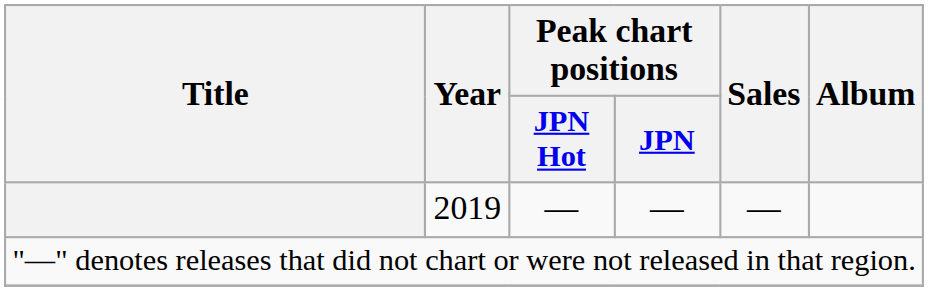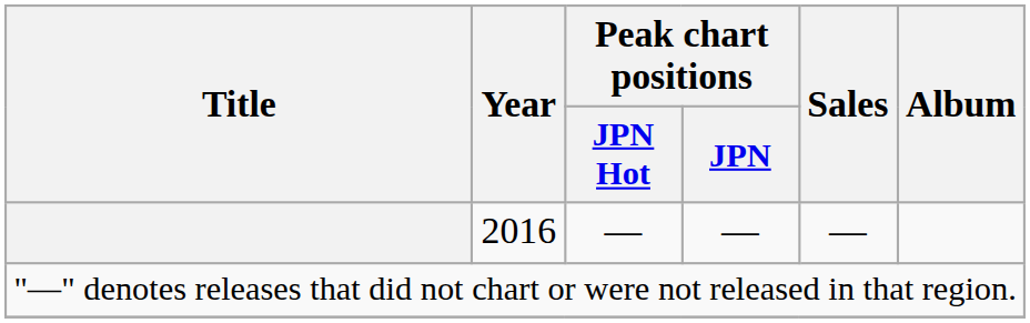row 3 | Year: 2019 -> 2016
